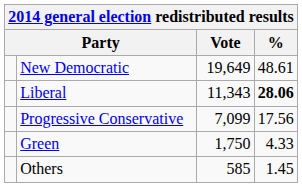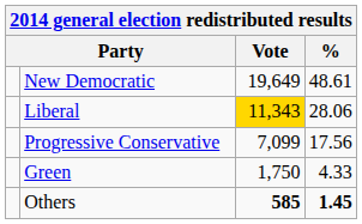Liberal | Vote: no background -> gold background
Liberal | %: bold -> normal
Others | Vote: normal -> bold
Others | %: normal -> bold
